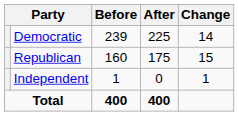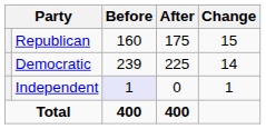rows swapped: Democratic <-> Republican
Independent | Before: no background -> lavender background
